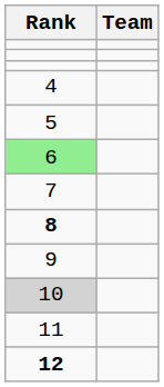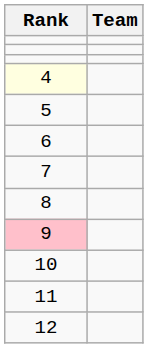row 5 | Rank: no background -> lightyellow background
row 7 | Rank: lightgreen background -> no background
row 9 | Rank: bold -> normal
row 10 | Rank: no background -> pink background
row 11 | Rank: lightgrey background -> no background
row 13 | Rank: bold -> normal
